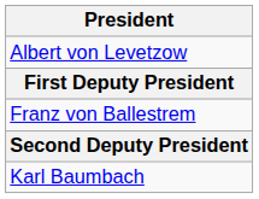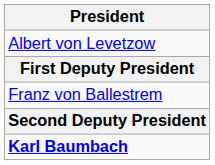row 6 | column 1: normal -> bold
